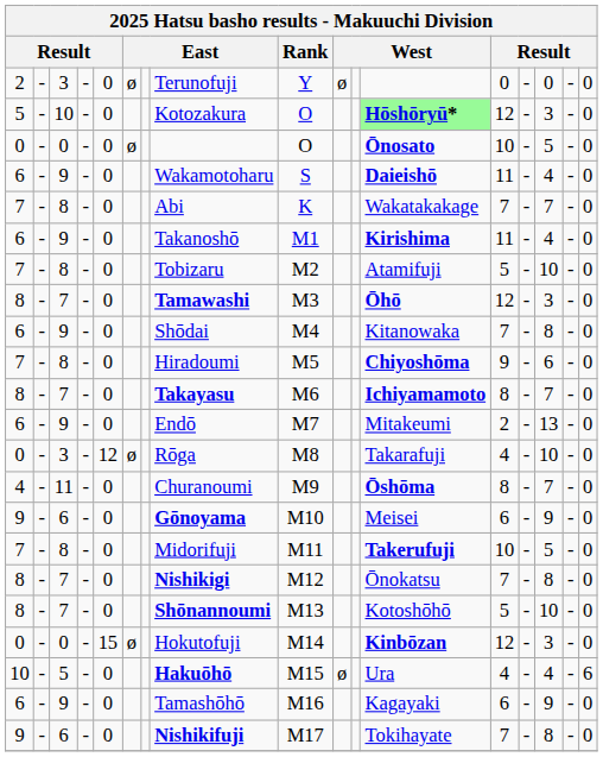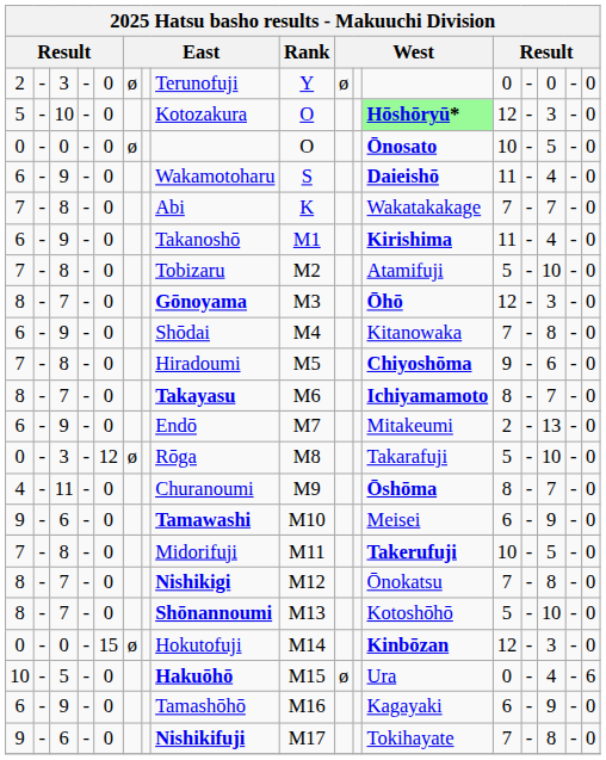row 10 | column 8: Tamawashi -> Gōnoyama
row 15 | column 13: 4 -> 5
row 17 | column 8: Gōnoyama -> Tamawashi
row 22 | column 13: 4 -> 0
